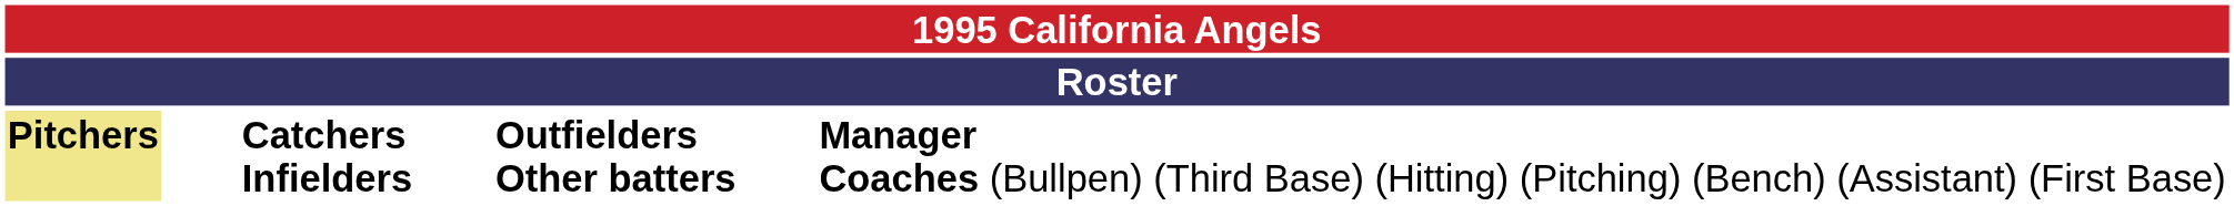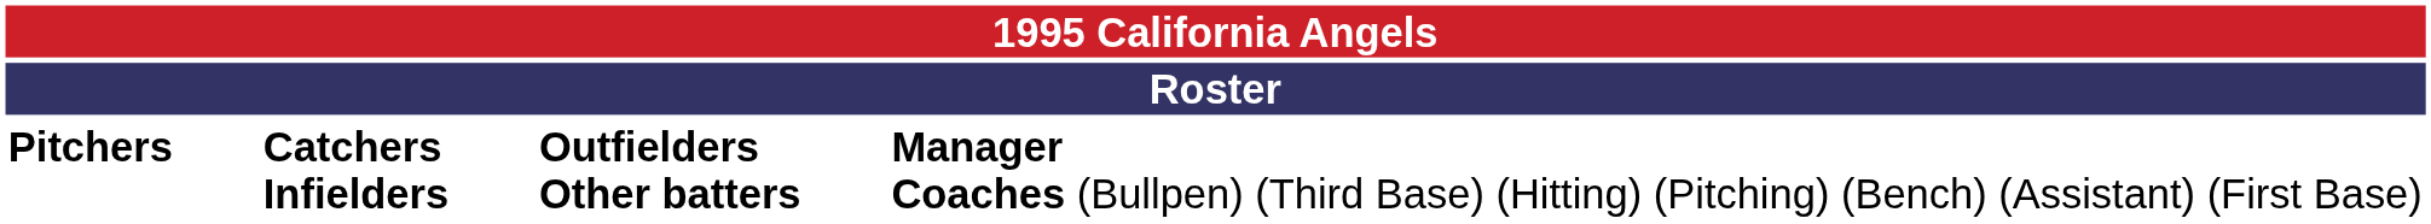Pitchers | column 1: khaki background -> no background
